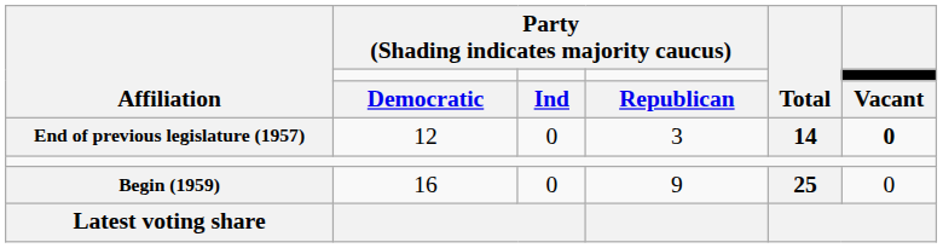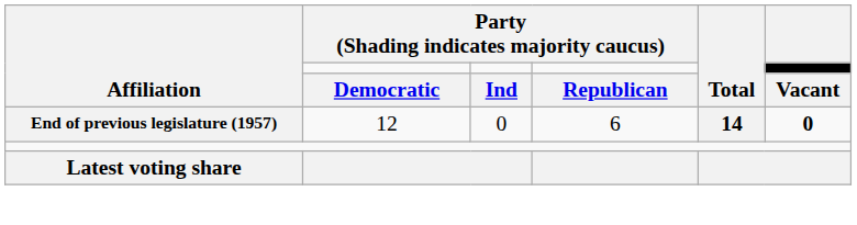End of previous legislature (1957) | column 4: 3 -> 6
- row: Begin (1959) | 16 | 0 | 9 | 25 | 0
